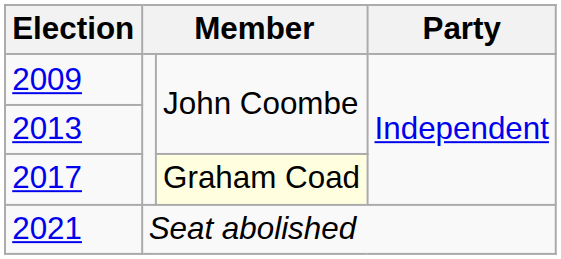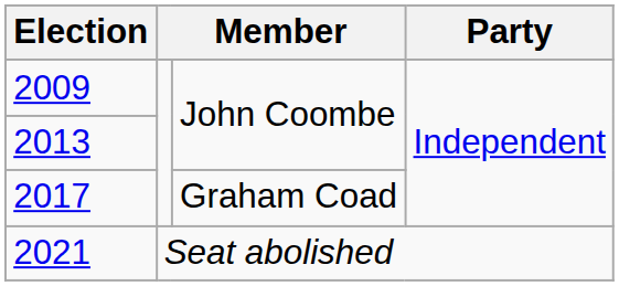2017 | column 3: lightyellow background -> no background
